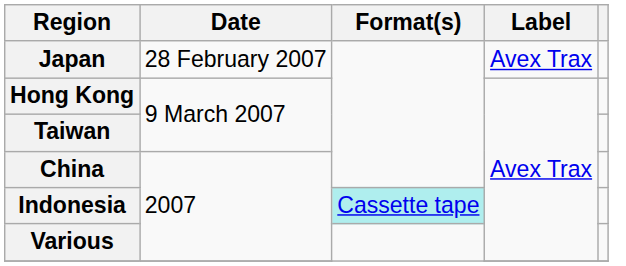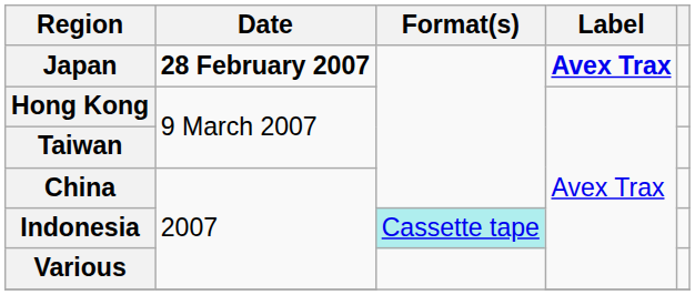Japan | Date: normal -> bold
Japan | Label: normal -> bold
